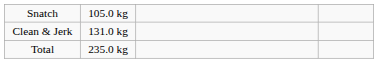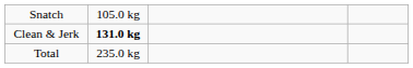Clean & Jerk | column 2: normal -> bold
